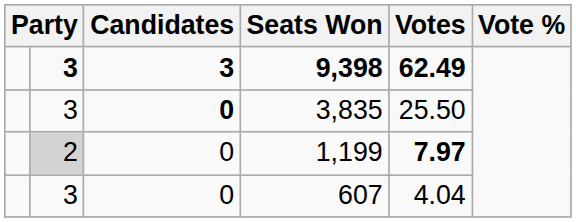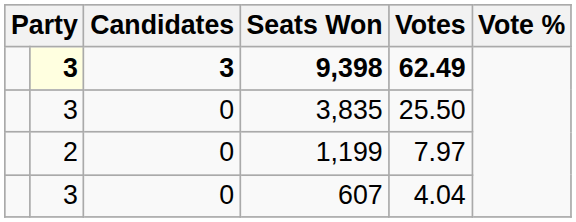9,398 | column 2: no background -> lightyellow background
3,835 | Candidates: bold -> normal
1,199 | column 2: lightgrey background -> no background
1,199 | Votes: bold -> normal
